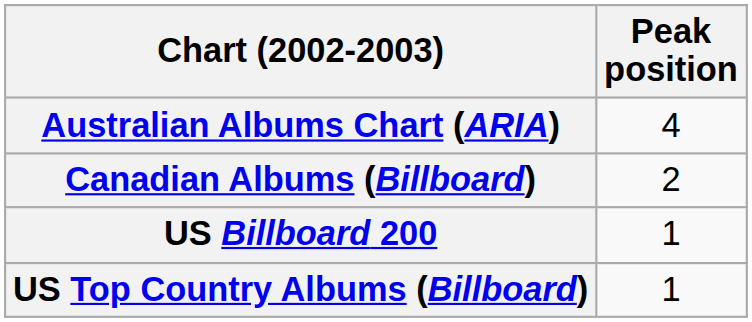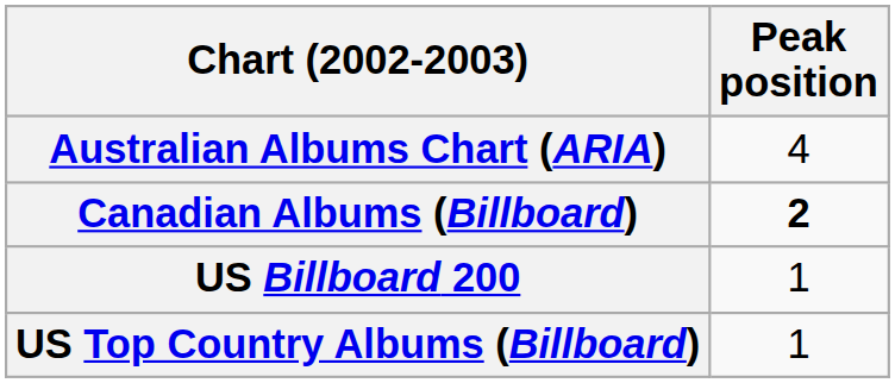Canadian Albums (Billboard) | Peak position: normal -> bold
